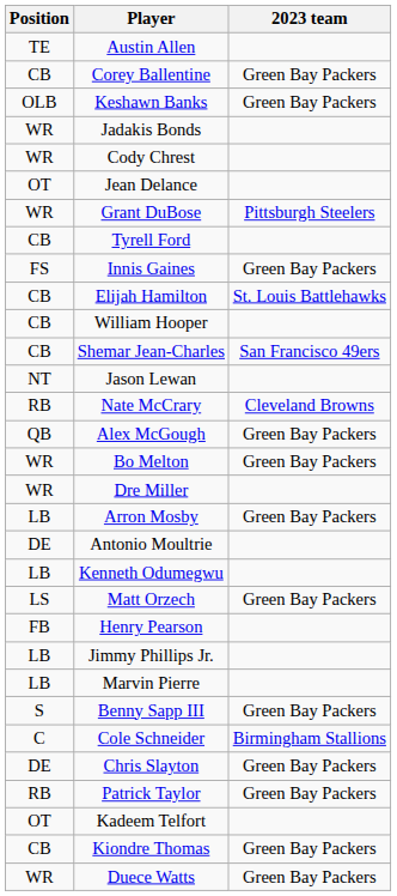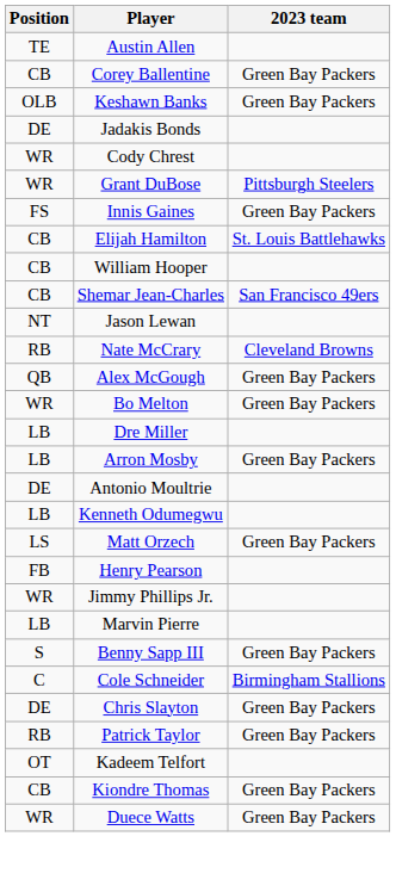Jadakis Bonds | Position: WR -> DE
- row: OT | Jean Delance
- row: CB | Tyrell Ford
Dre Miller | Position: WR -> LB
Jimmy Phillips Jr. | Position: LB -> WR
